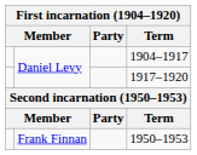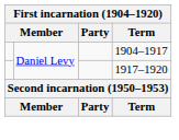- row: Frank Finnan | 1950–1953
